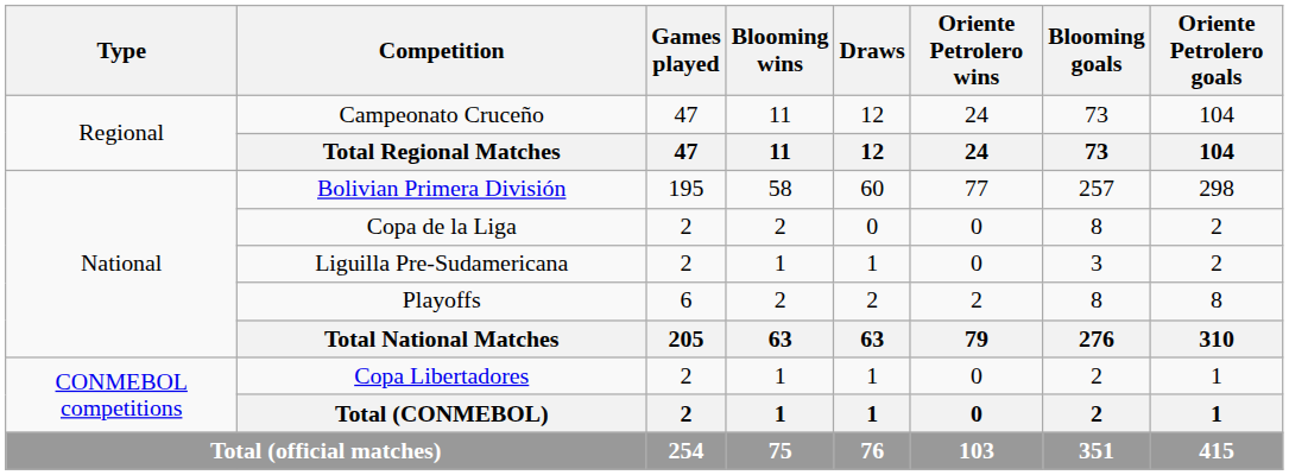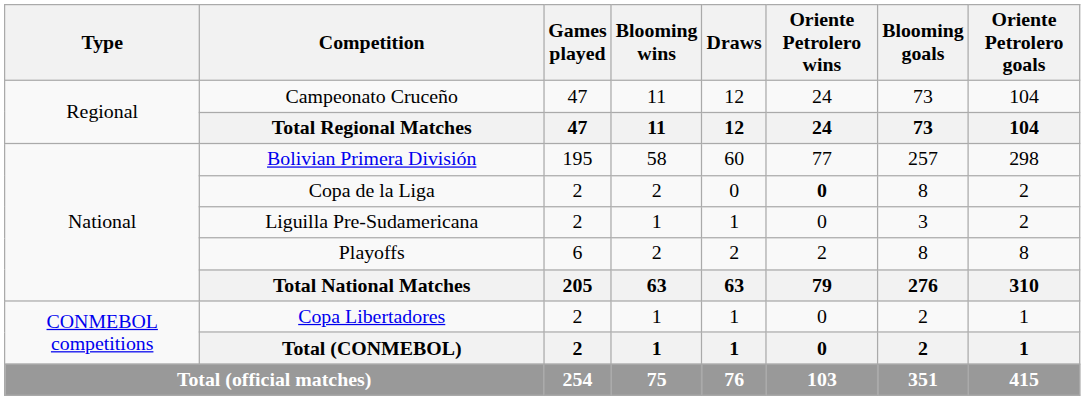Copa de la Liga | Oriente Petrolero wins: normal -> bold
